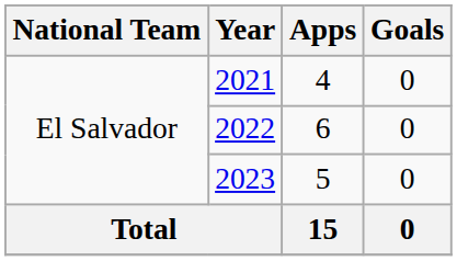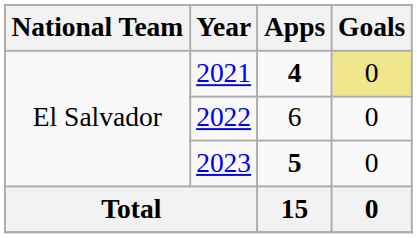2021 | Apps: normal -> bold
2021 | Goals: no background -> khaki background
2023 | Apps: normal -> bold
